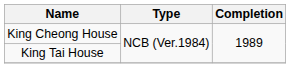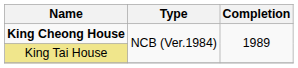King Cheong House | Name: normal -> bold
King Tai House | Name: no background -> khaki background
